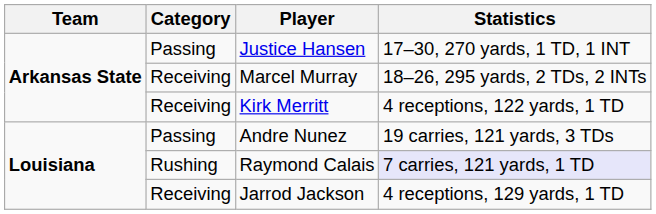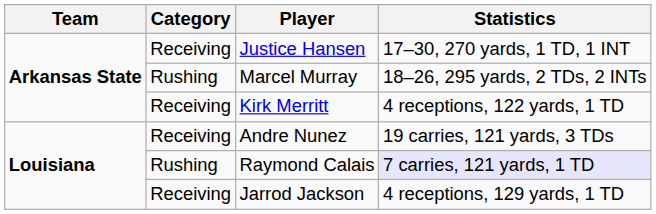Justice Hansen | Category: Passing -> Receiving
Marcel Murray | Category: Receiving -> Rushing
Andre Nunez | Category: Passing -> Receiving
